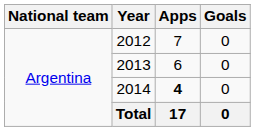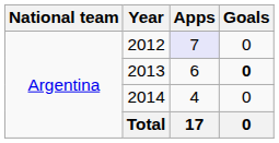2012 | Apps: no background -> lavender background
2013 | Goals: normal -> bold
2014 | Apps: bold -> normal
